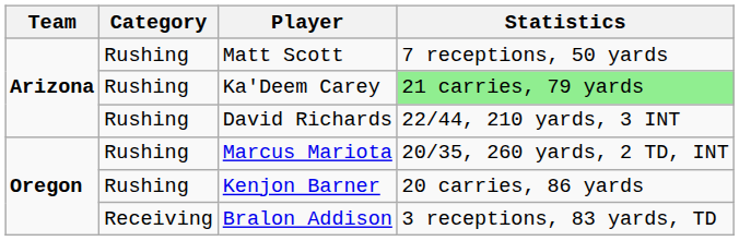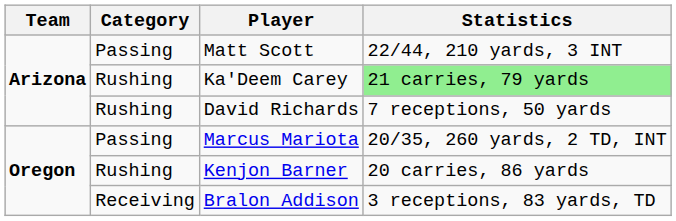Matt Scott | Category: Rushing -> Passing
Matt Scott | Statistics: 7 receptions, 50 yards -> 22/44, 210 yards, 3 INT
David Richards | Statistics: 22/44, 210 yards, 3 INT -> 7 receptions, 50 yards
Marcus Mariota | Category: Rushing -> Passing
